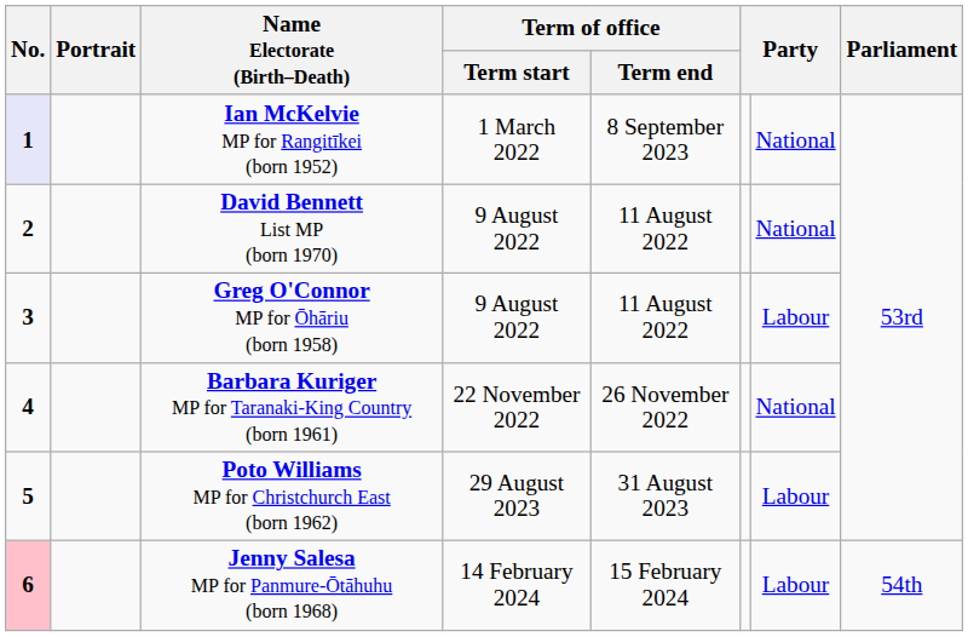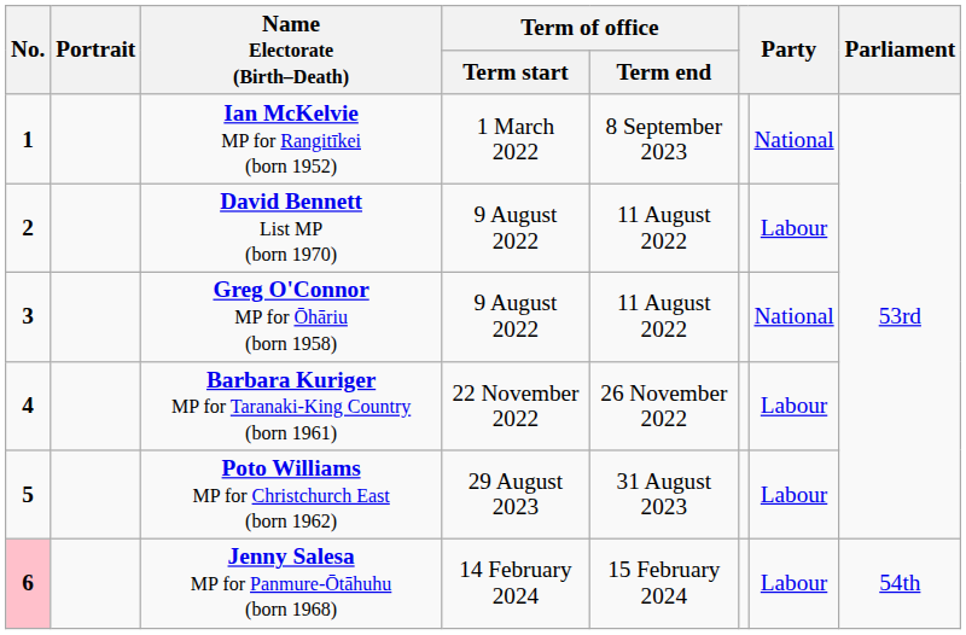Ian McKelvie MP for Rangitīkei (born 1952) | No.: lavender background -> no background
David Bennett List MP (born 1970) | column 7: National -> Labour
Greg O'Connor MP for Ōhāriu (born 1958) | column 7: Labour -> National
Barbara Kuriger MP for Taranaki-King Country (born 1961) | column 7: National -> Labour
